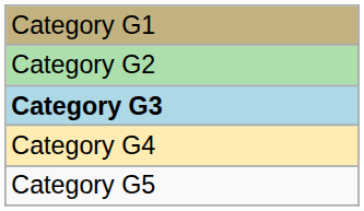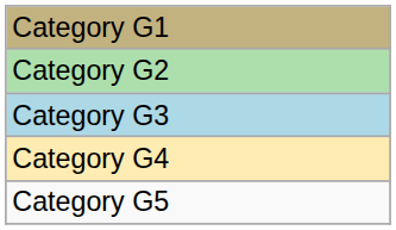row 3 | column 1: bold -> normal
